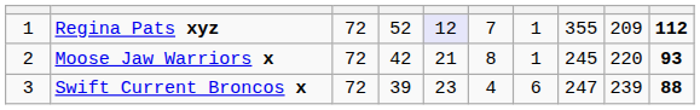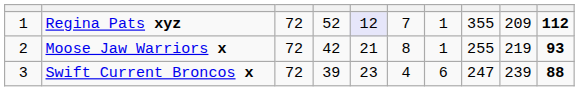Moose Jaw Warriors x | column 8: 245 -> 255
Moose Jaw Warriors x | column 9: 220 -> 219
